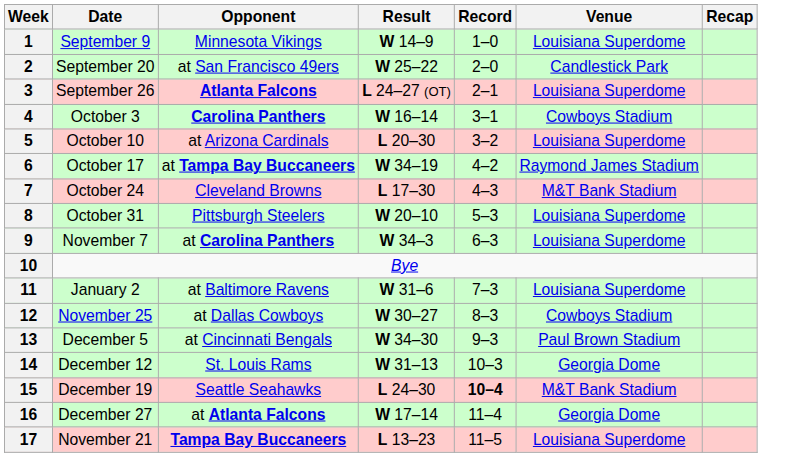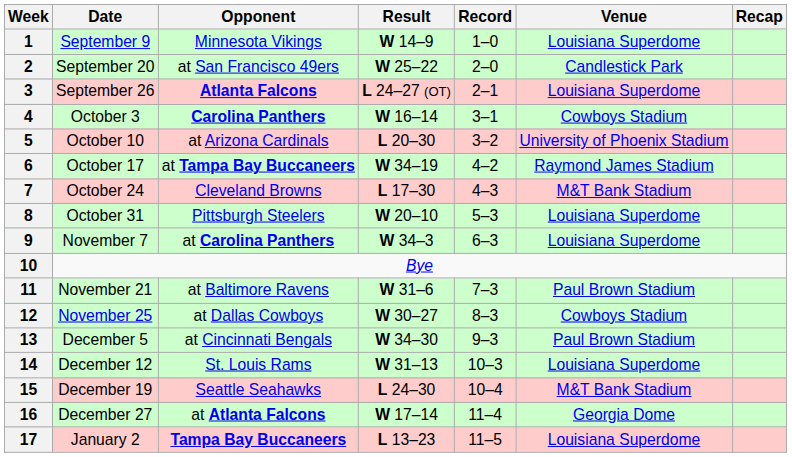5 | Venue: Louisiana Superdome -> University of Phoenix Stadium
11 | Date: January 2 -> November 21
11 | Venue: Louisiana Superdome -> Paul Brown Stadium
14 | Venue: Georgia Dome -> Louisiana Superdome
15 | Record: bold -> normal
17 | Date: November 21 -> January 2
